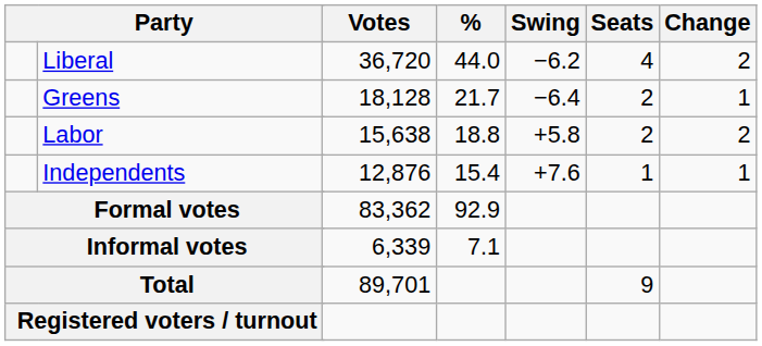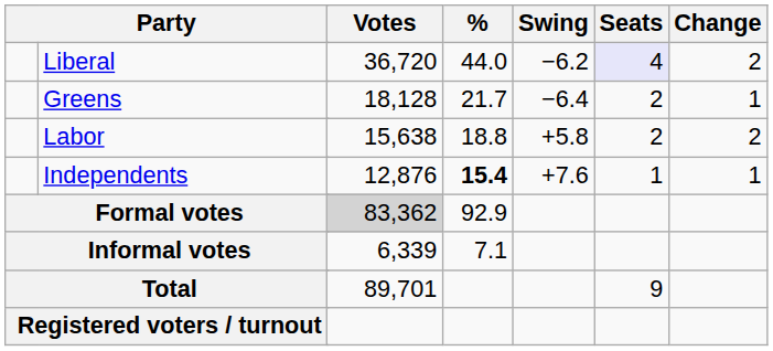Liberal | Seats: no background -> lavender background
Independents | %: normal -> bold
Formal votes | Votes: no background -> lightgrey background
